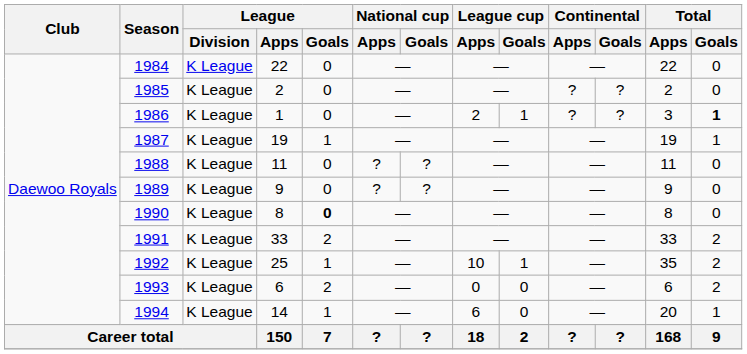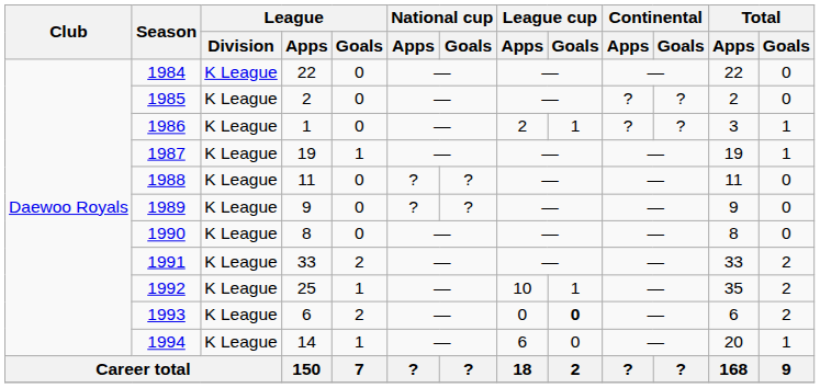1986 | Total / Goals: bold -> normal
1990 | League / Goals: bold -> normal
1993 | League cup / Goals: normal -> bold
